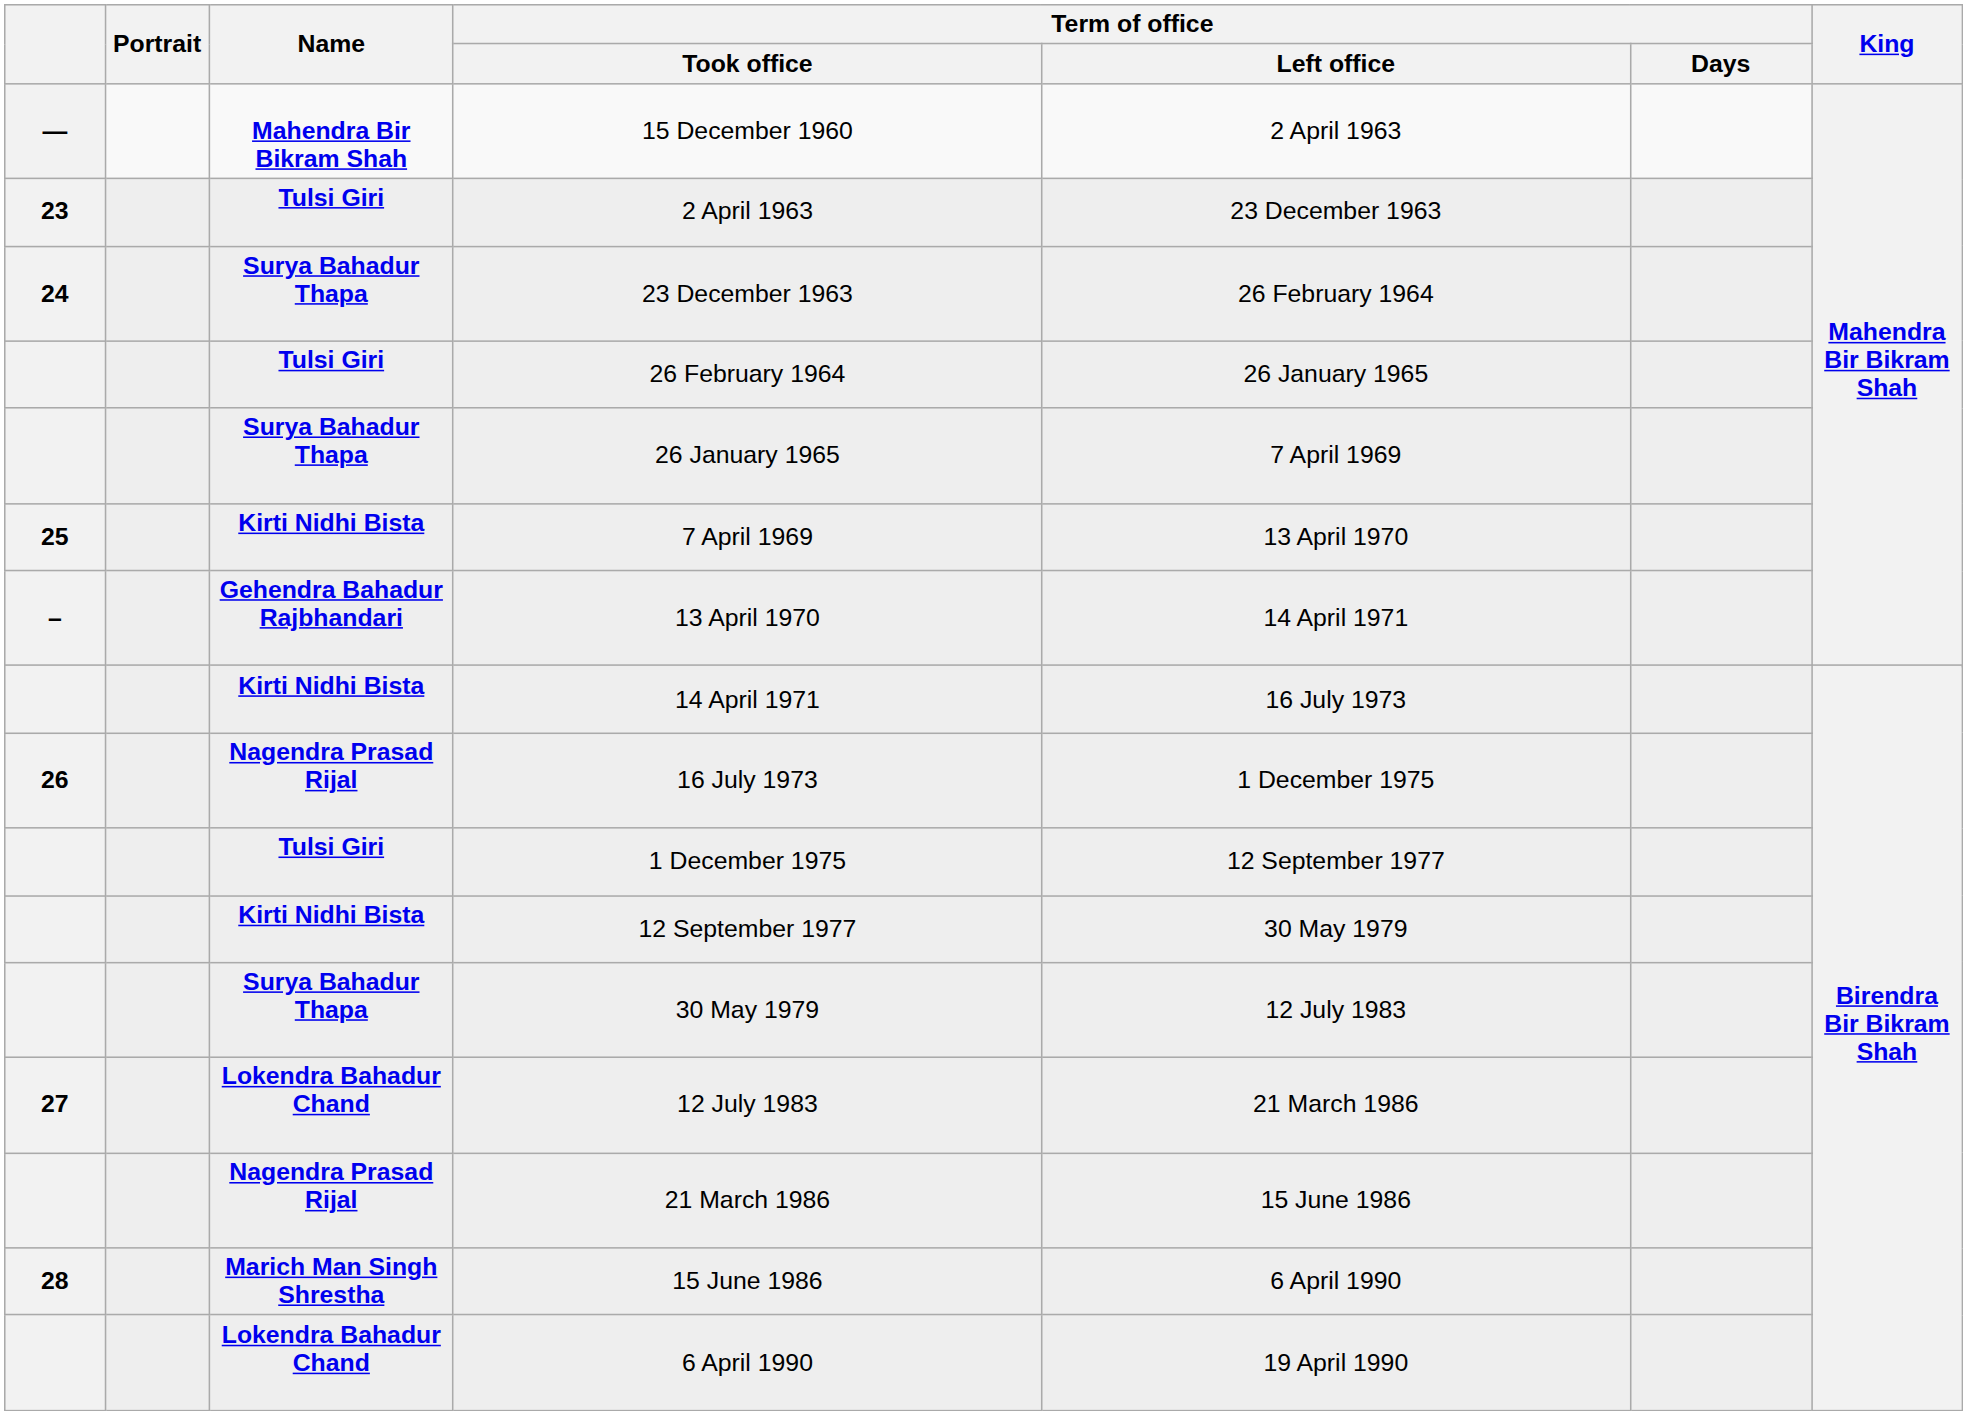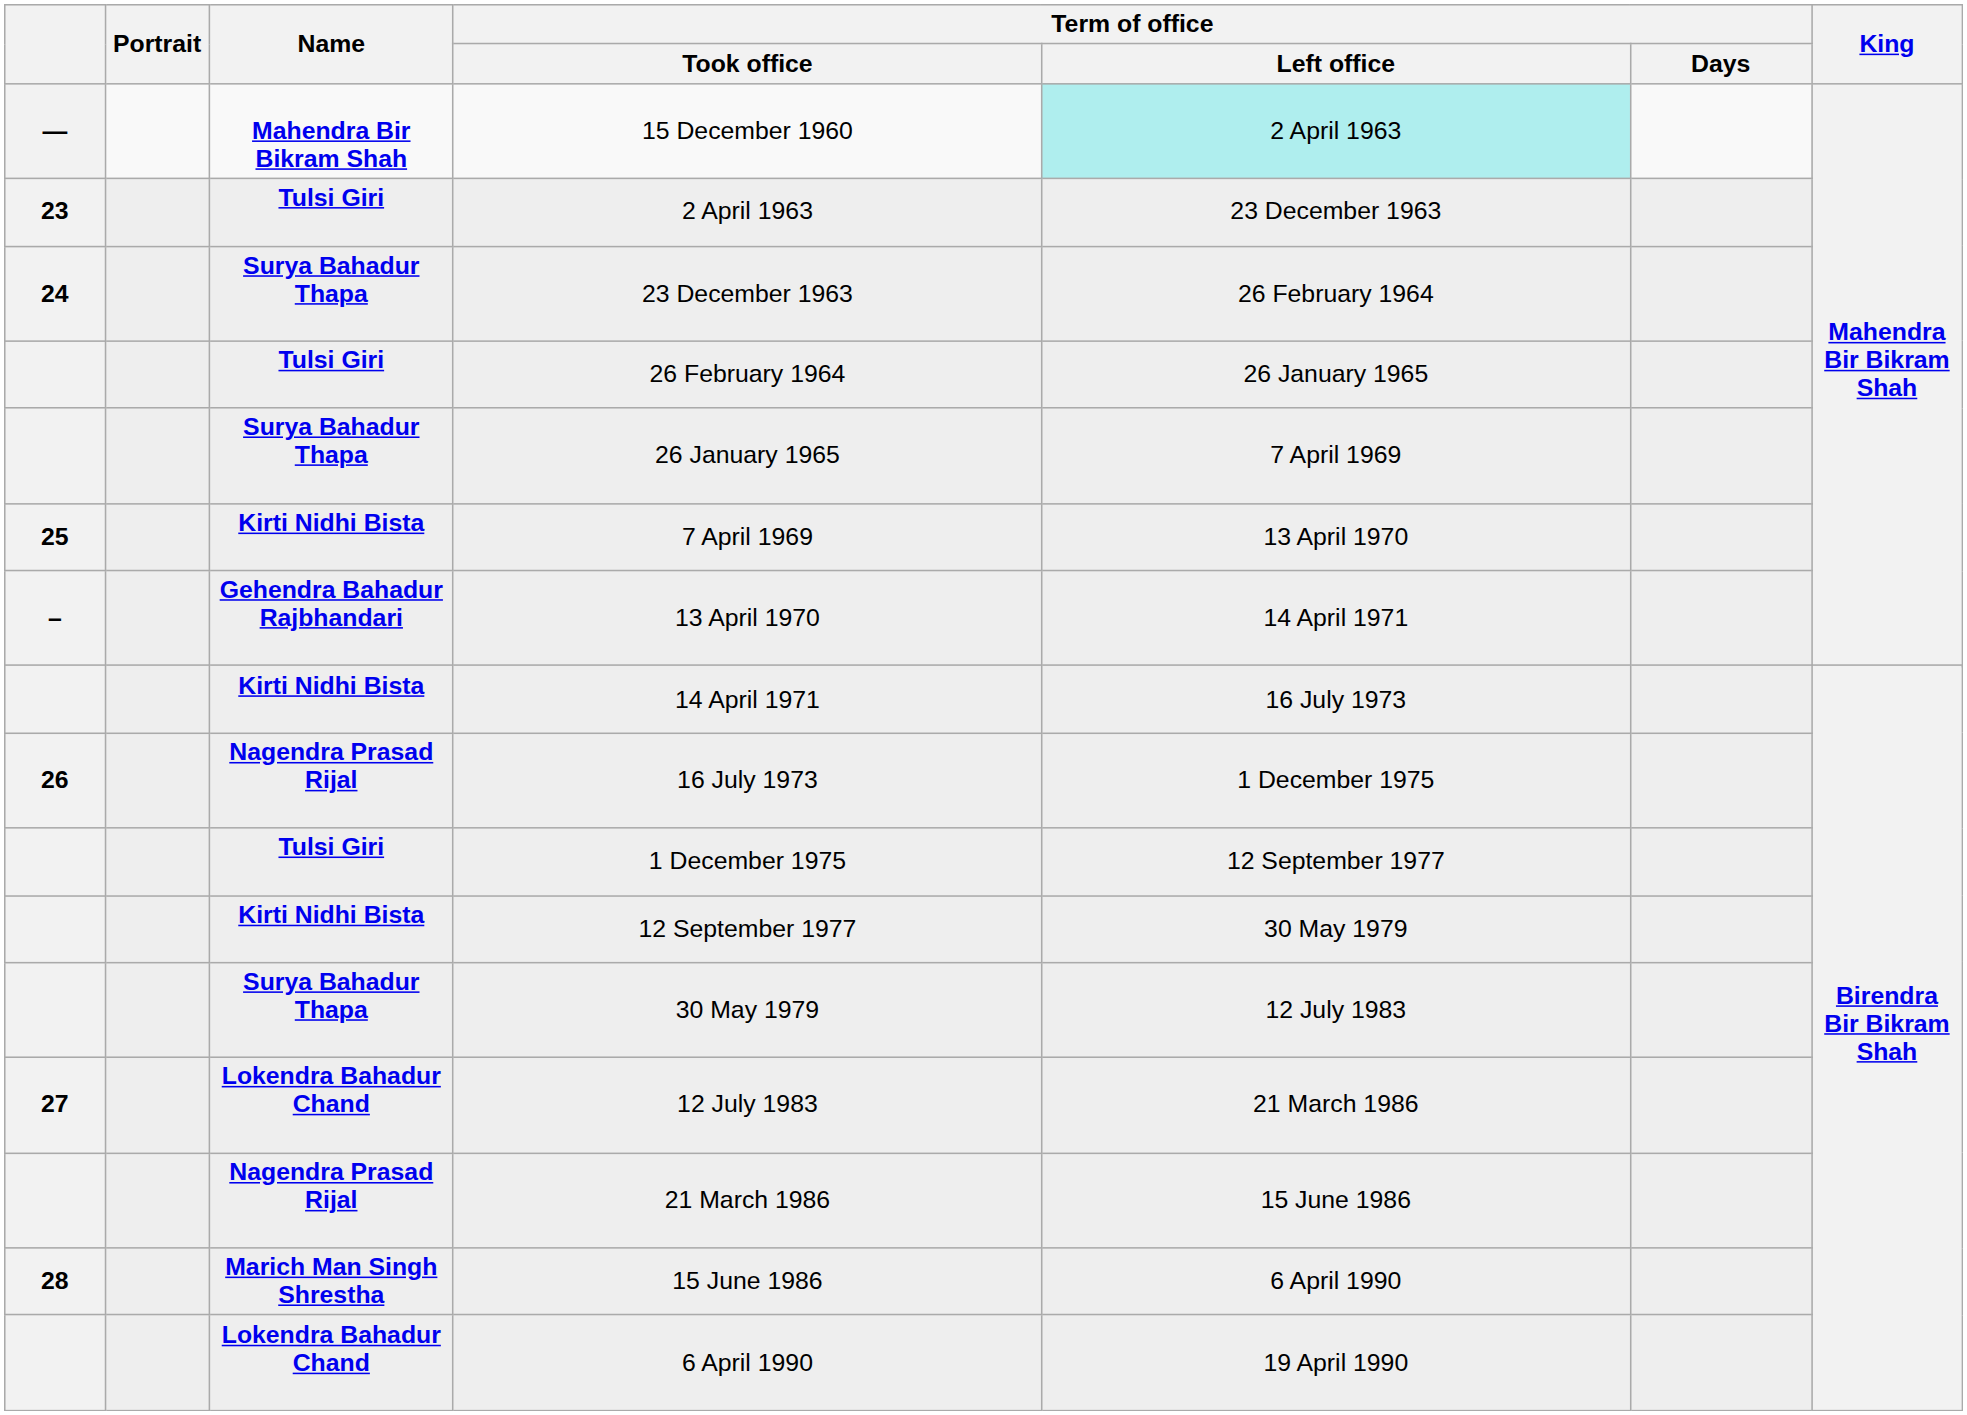15 December 1960 | Term of office / Left office: no background -> paleturquoise background
